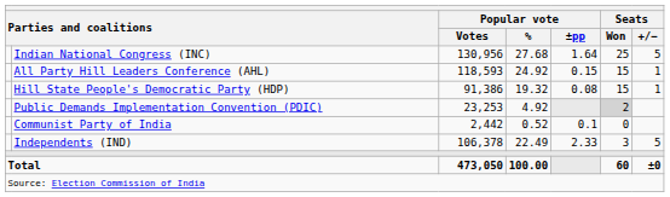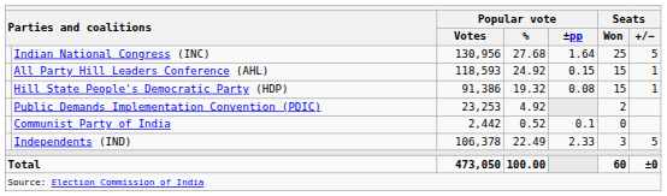Public Demands Implementation Convention (PDIC) | Seats / Won: lightgrey background -> no background
